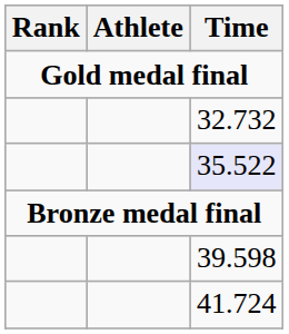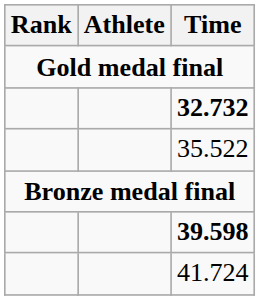32.732 | Time: normal -> bold
35.522 | Time: lavender background -> no background
39.598 | Time: normal -> bold
